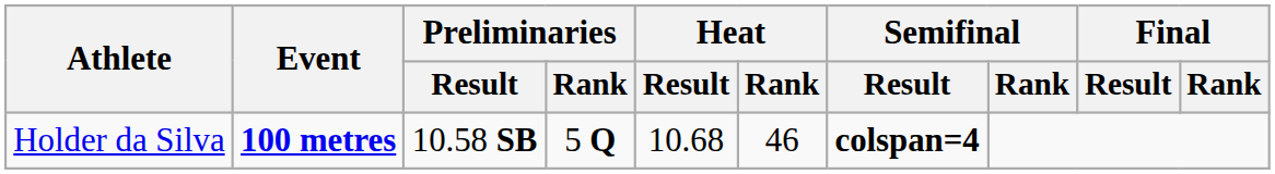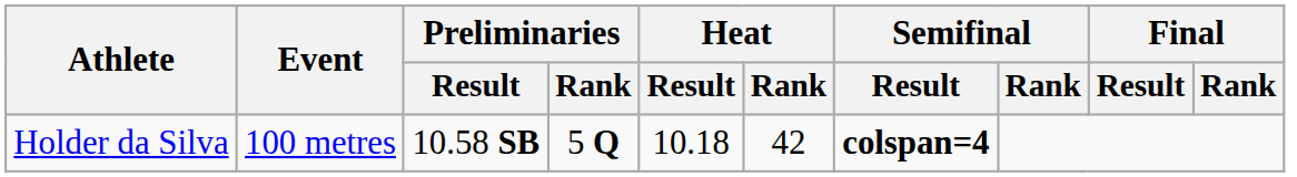Holder da Silva | Event: bold -> normal
Holder da Silva | Heat / Result: 10.68 -> 10.18
Holder da Silva | Heat / Rank: 46 -> 42
